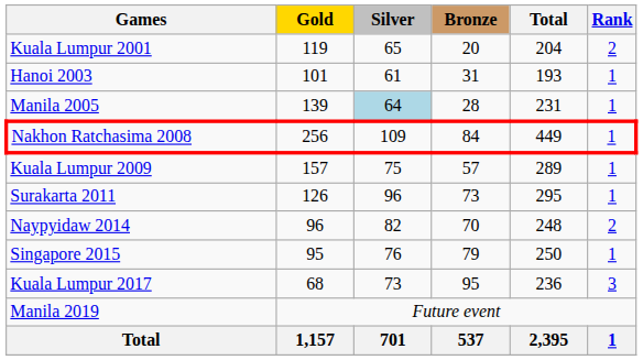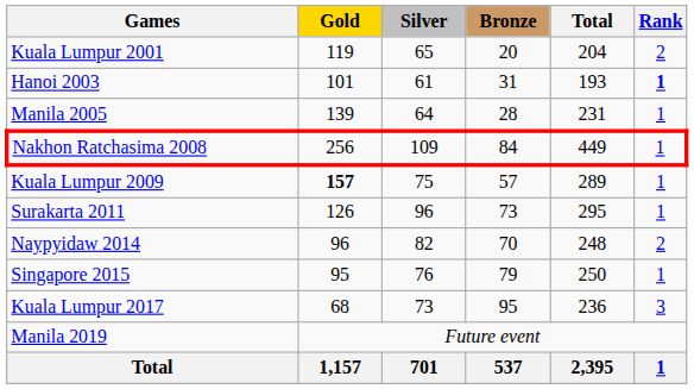Hanoi 2003 | Rank: normal -> bold
Manila 2005 | Silver: lightblue background -> no background
Kuala Lumpur 2009 | Gold: normal -> bold
